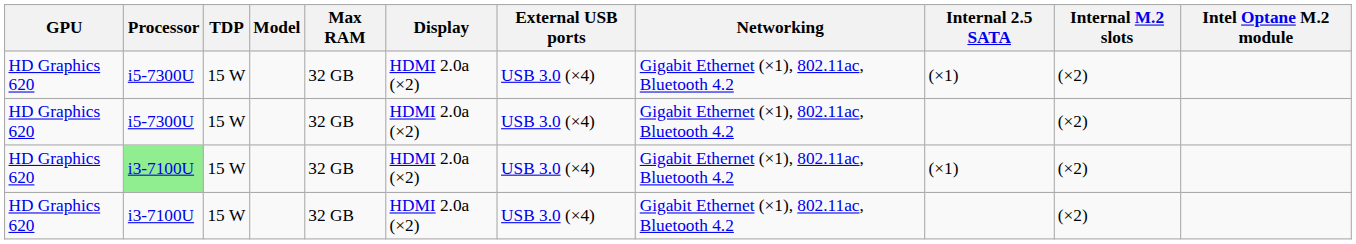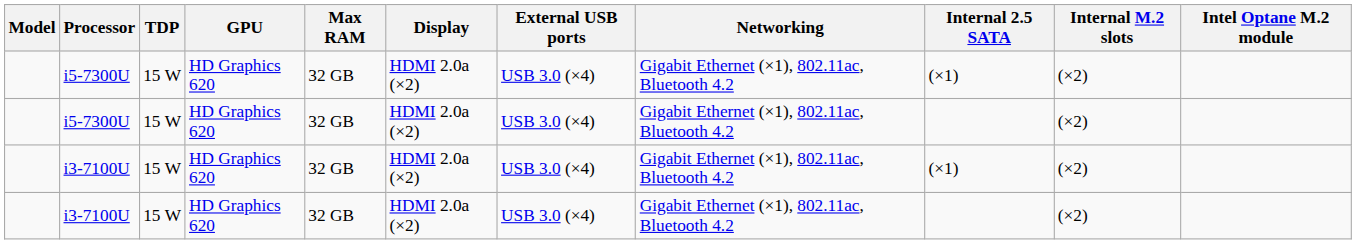columns swapped: Model <-> GPU
row 4 | Processor: lightgreen background -> no background
